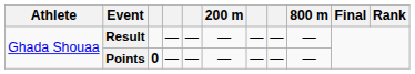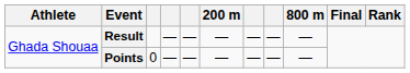Points | column 3: bold -> normal
